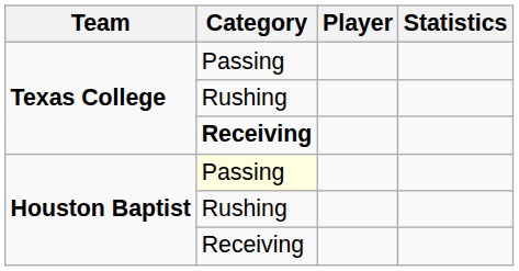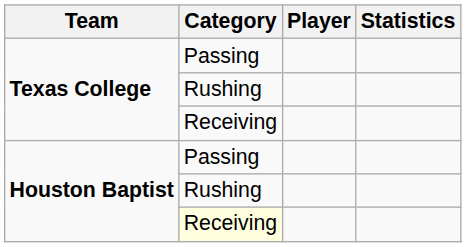Texas College / Receiving | Category: bold -> normal
Houston Baptist / Passing | Category: lightyellow background -> no background
Houston Baptist / Receiving | Category: no background -> lightyellow background
